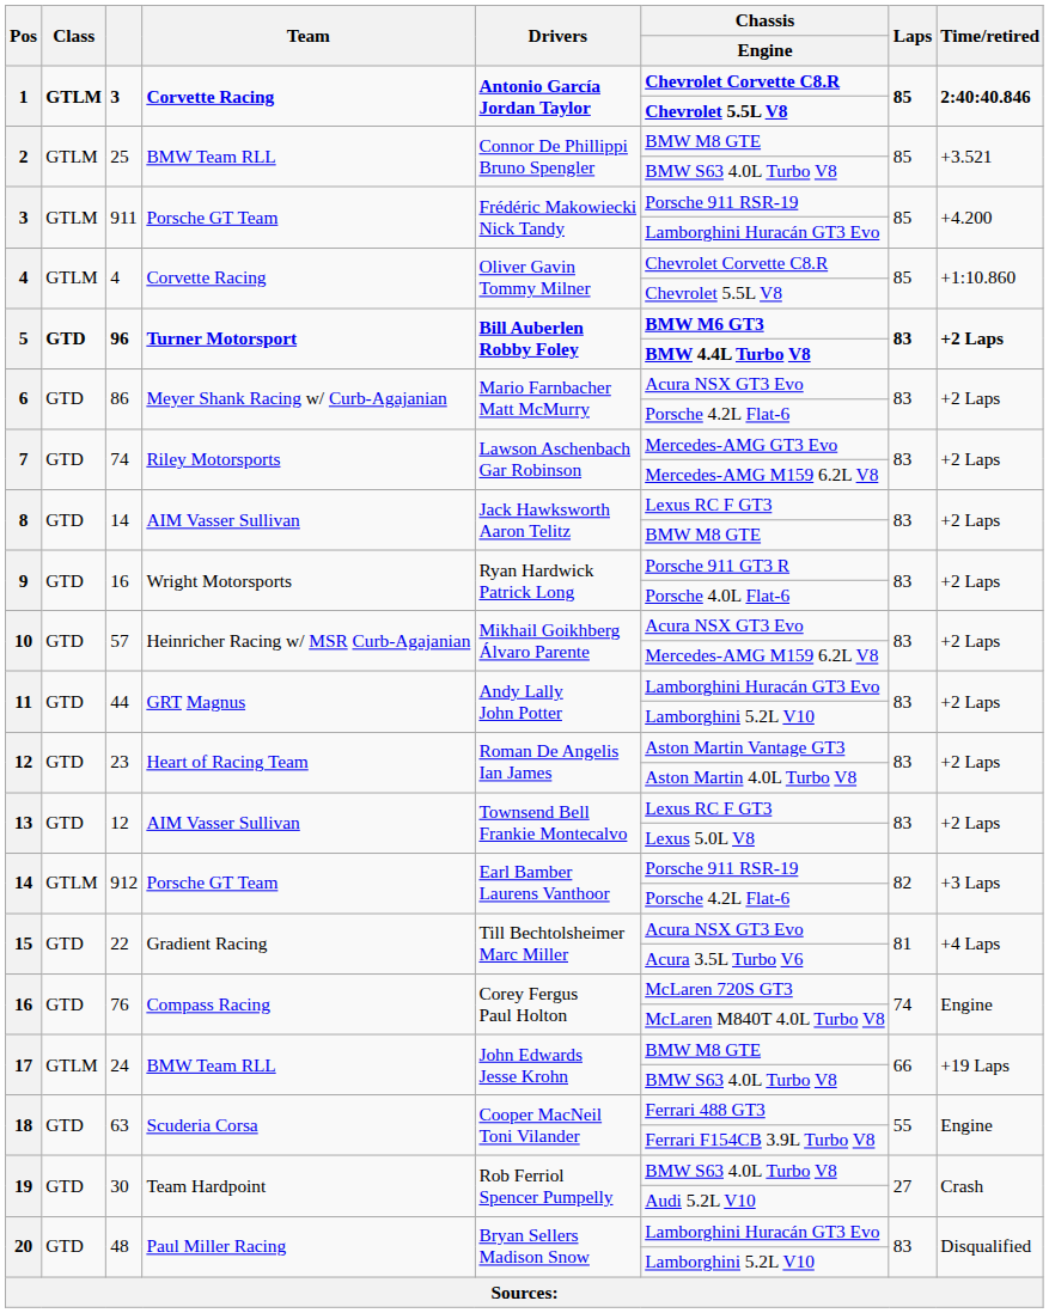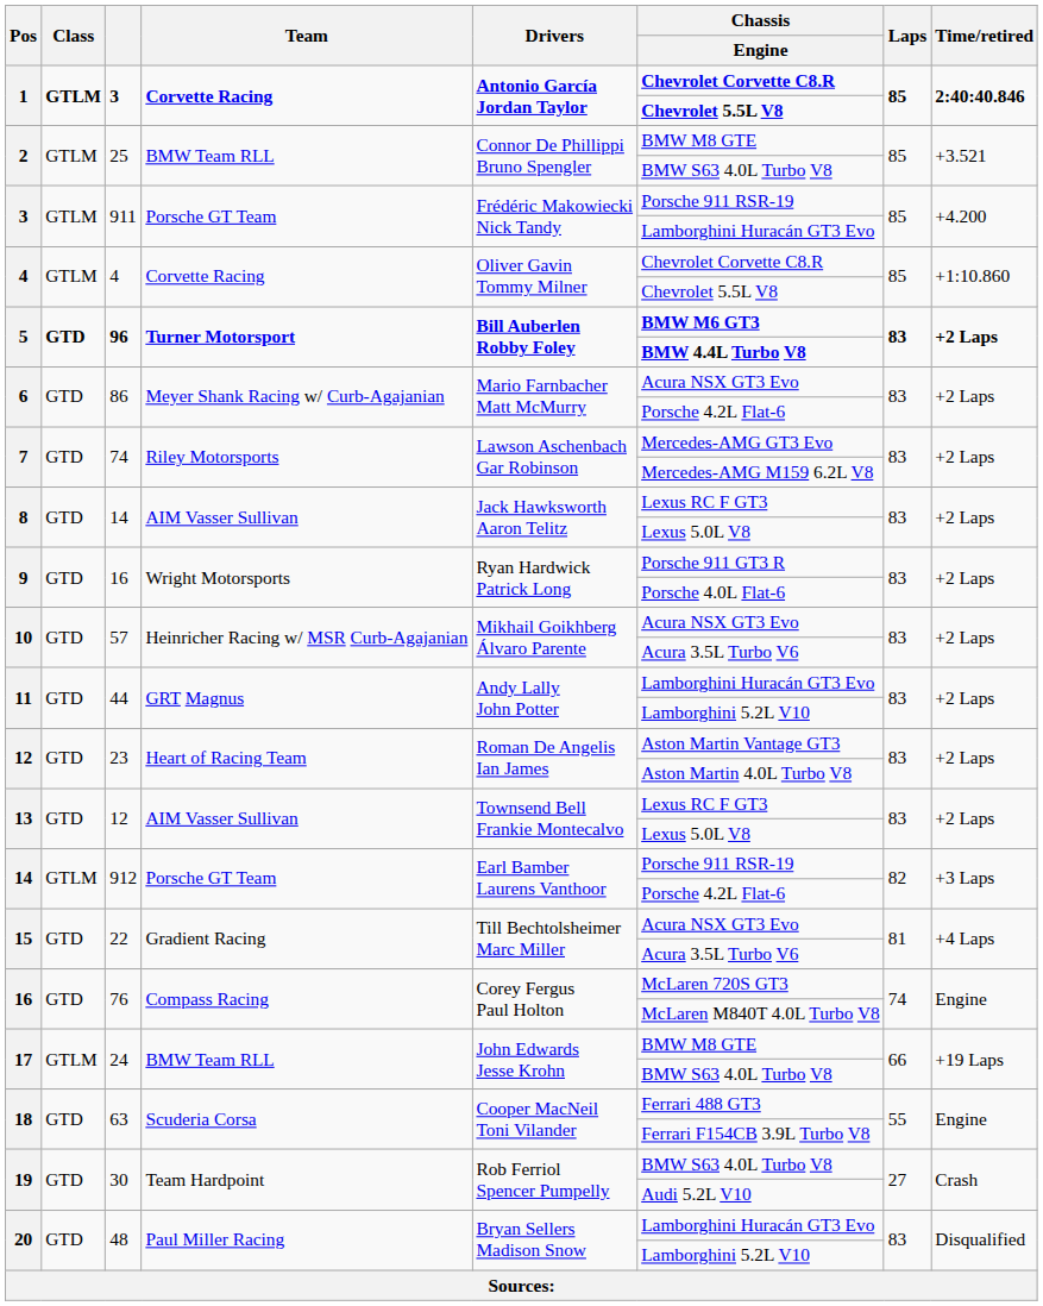row 18 | Chassis / Engine: BMW M8 GTE -> Lexus 5.0L V8
row 22 | Chassis / Engine: Mercedes-AMG M159 6.2L V8 -> Acura 3.5L Turbo V6
